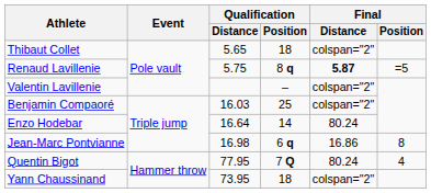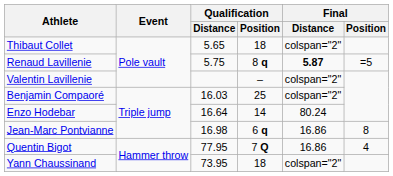Quentin Bigot | Final / Distance: 80.24 -> 16.86
